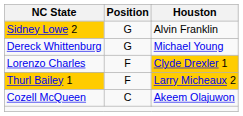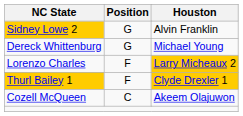Lorenzo Charles | Houston: Clyde Drexler 1 -> Larry Micheaux 2
Thurl Bailey 1 | Houston: Larry Micheaux 2 -> Clyde Drexler 1
